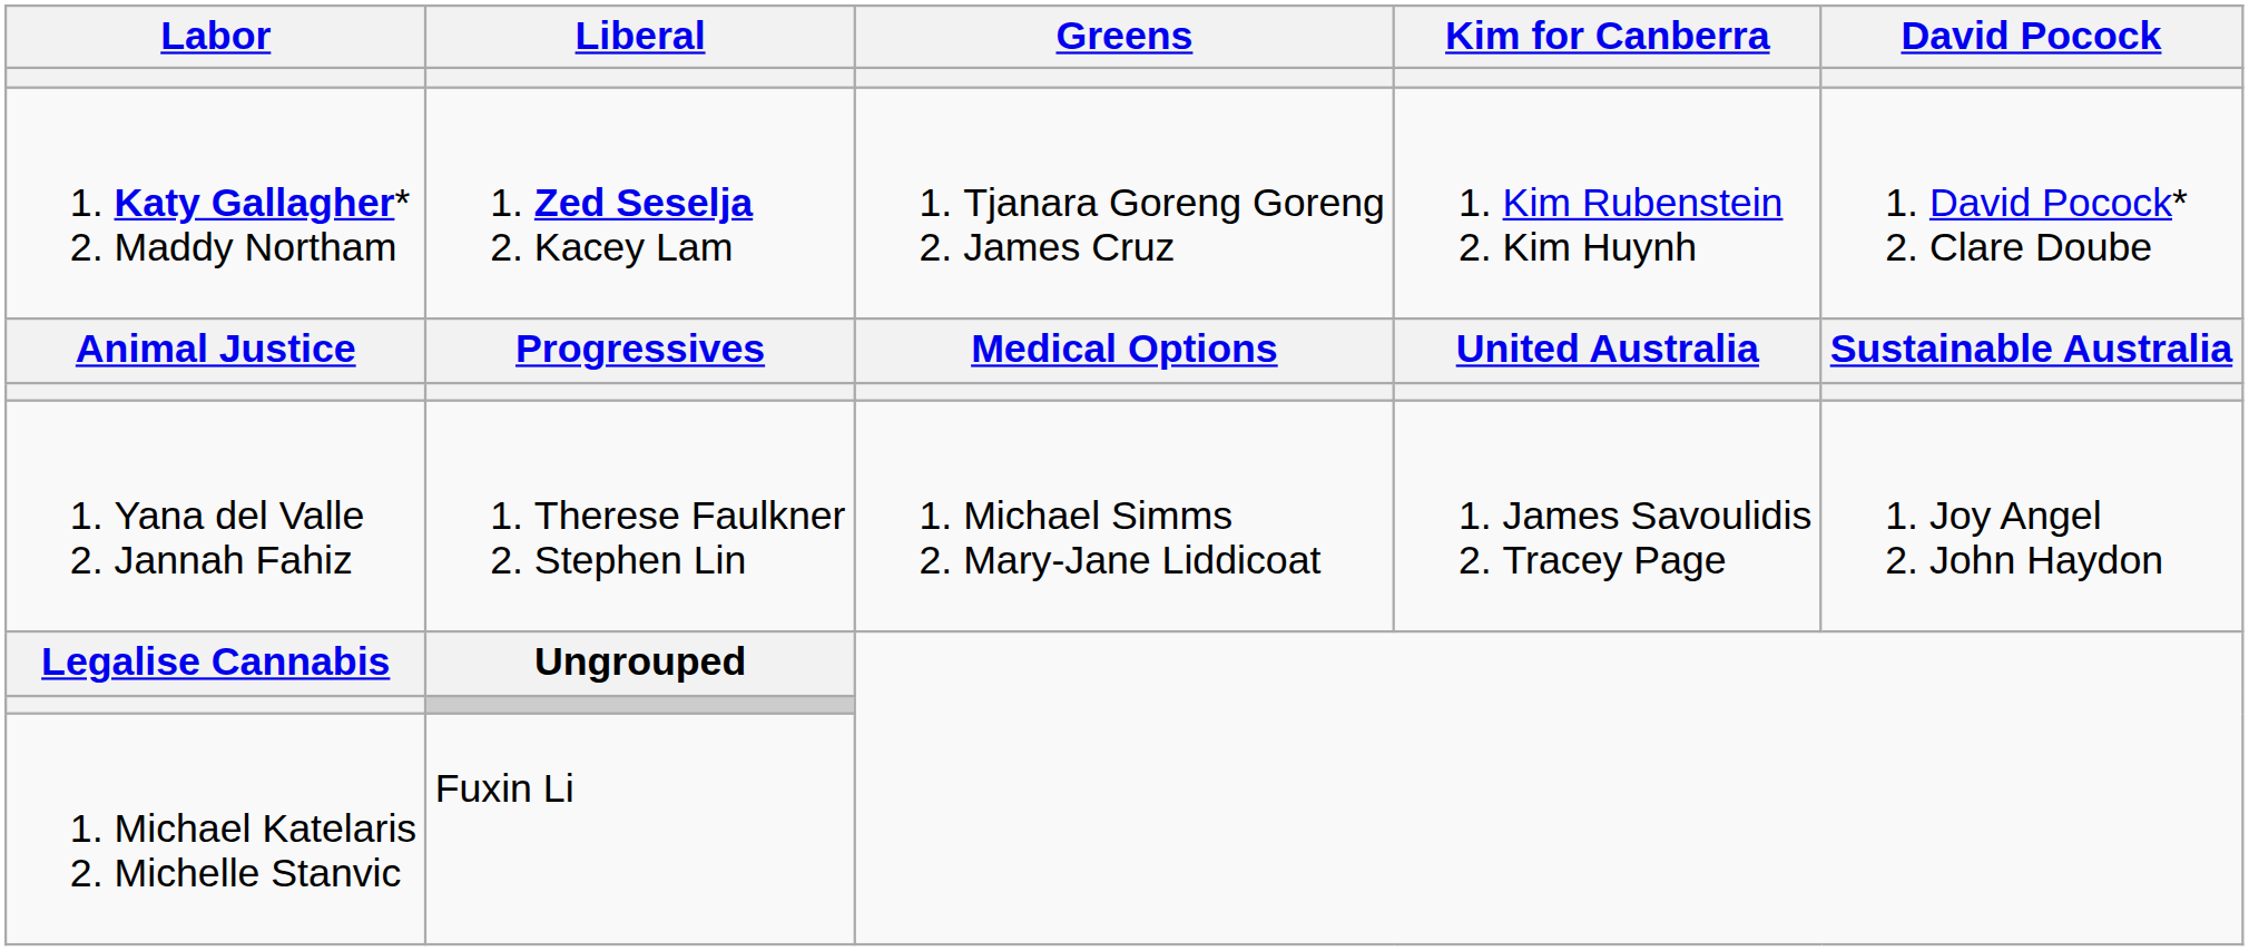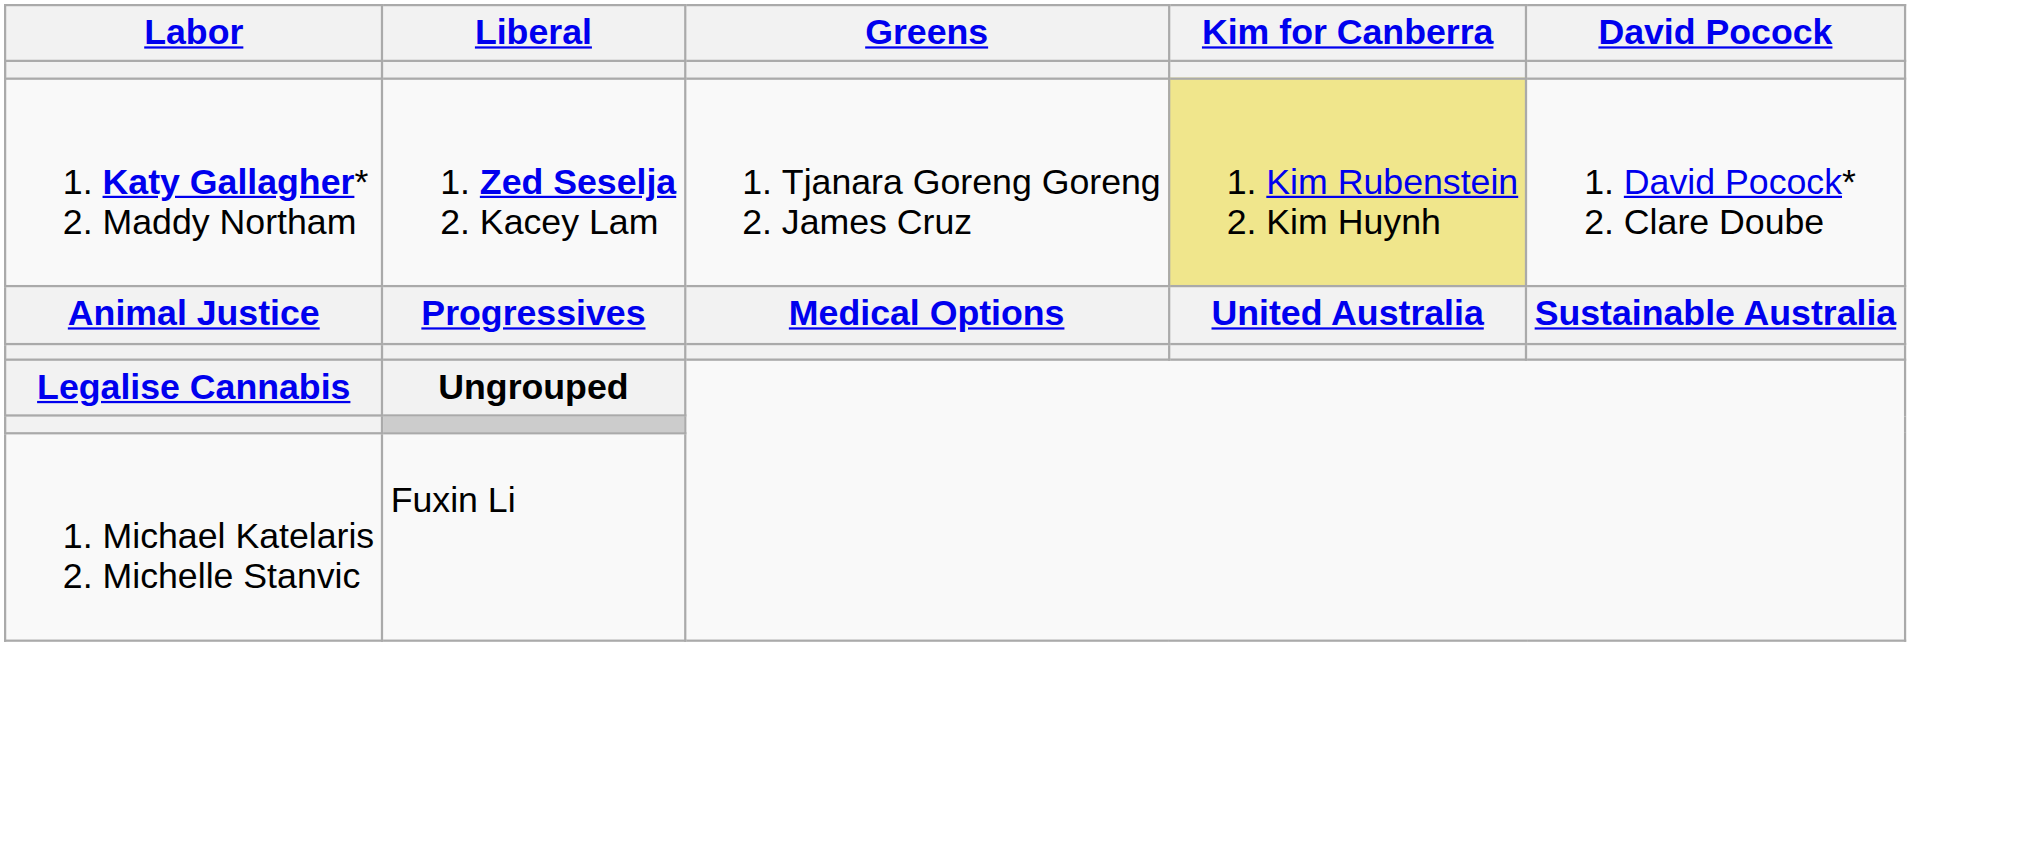Katy Gallagher* Maddy Northam | Kim for Canberra: no background -> khaki background
- row: Yana del Valle Jannah Fahiz | Therese Faulkner Stephen Lin | Michael Simms Mary-Jane Liddicoat | James Savoulidis Tracey Page | Joy Angel John Haydon
